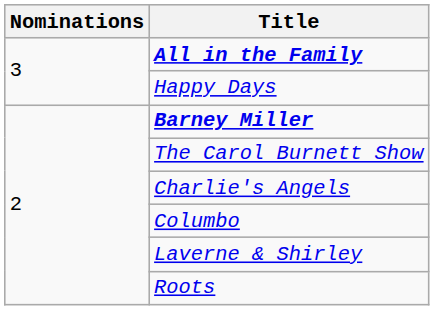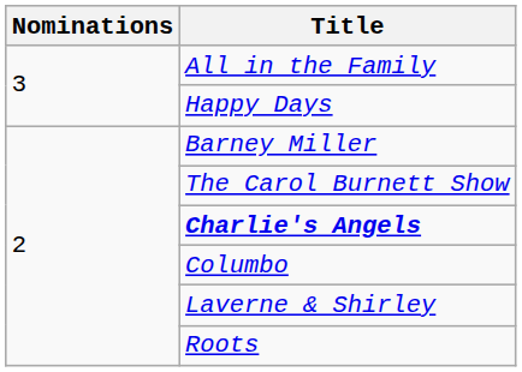All in the Family | Title: bold -> normal
Barney Miller | Title: bold -> normal
Charlie's Angels | Title: normal -> bold
